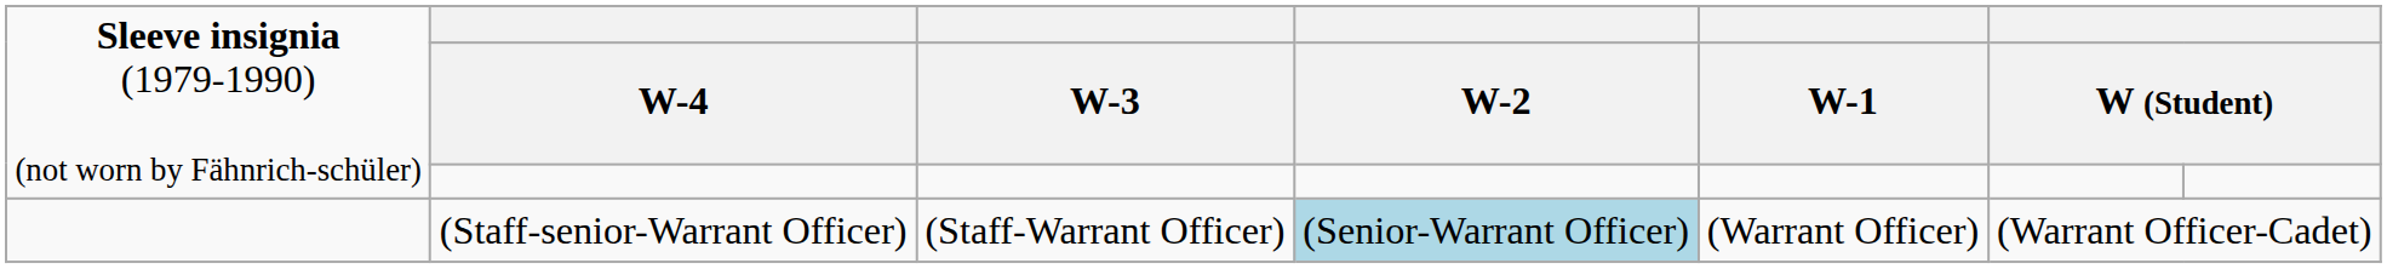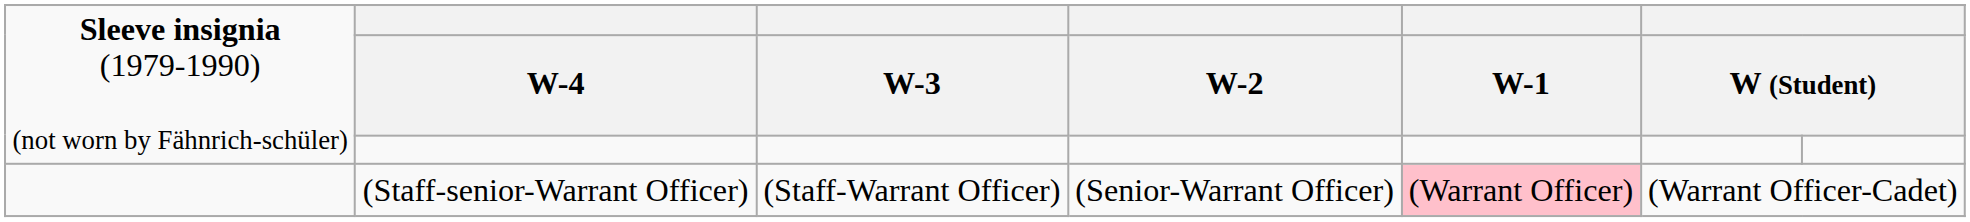row 4 | column 4: lightblue background -> no background
row 4 | column 5: no background -> pink background
